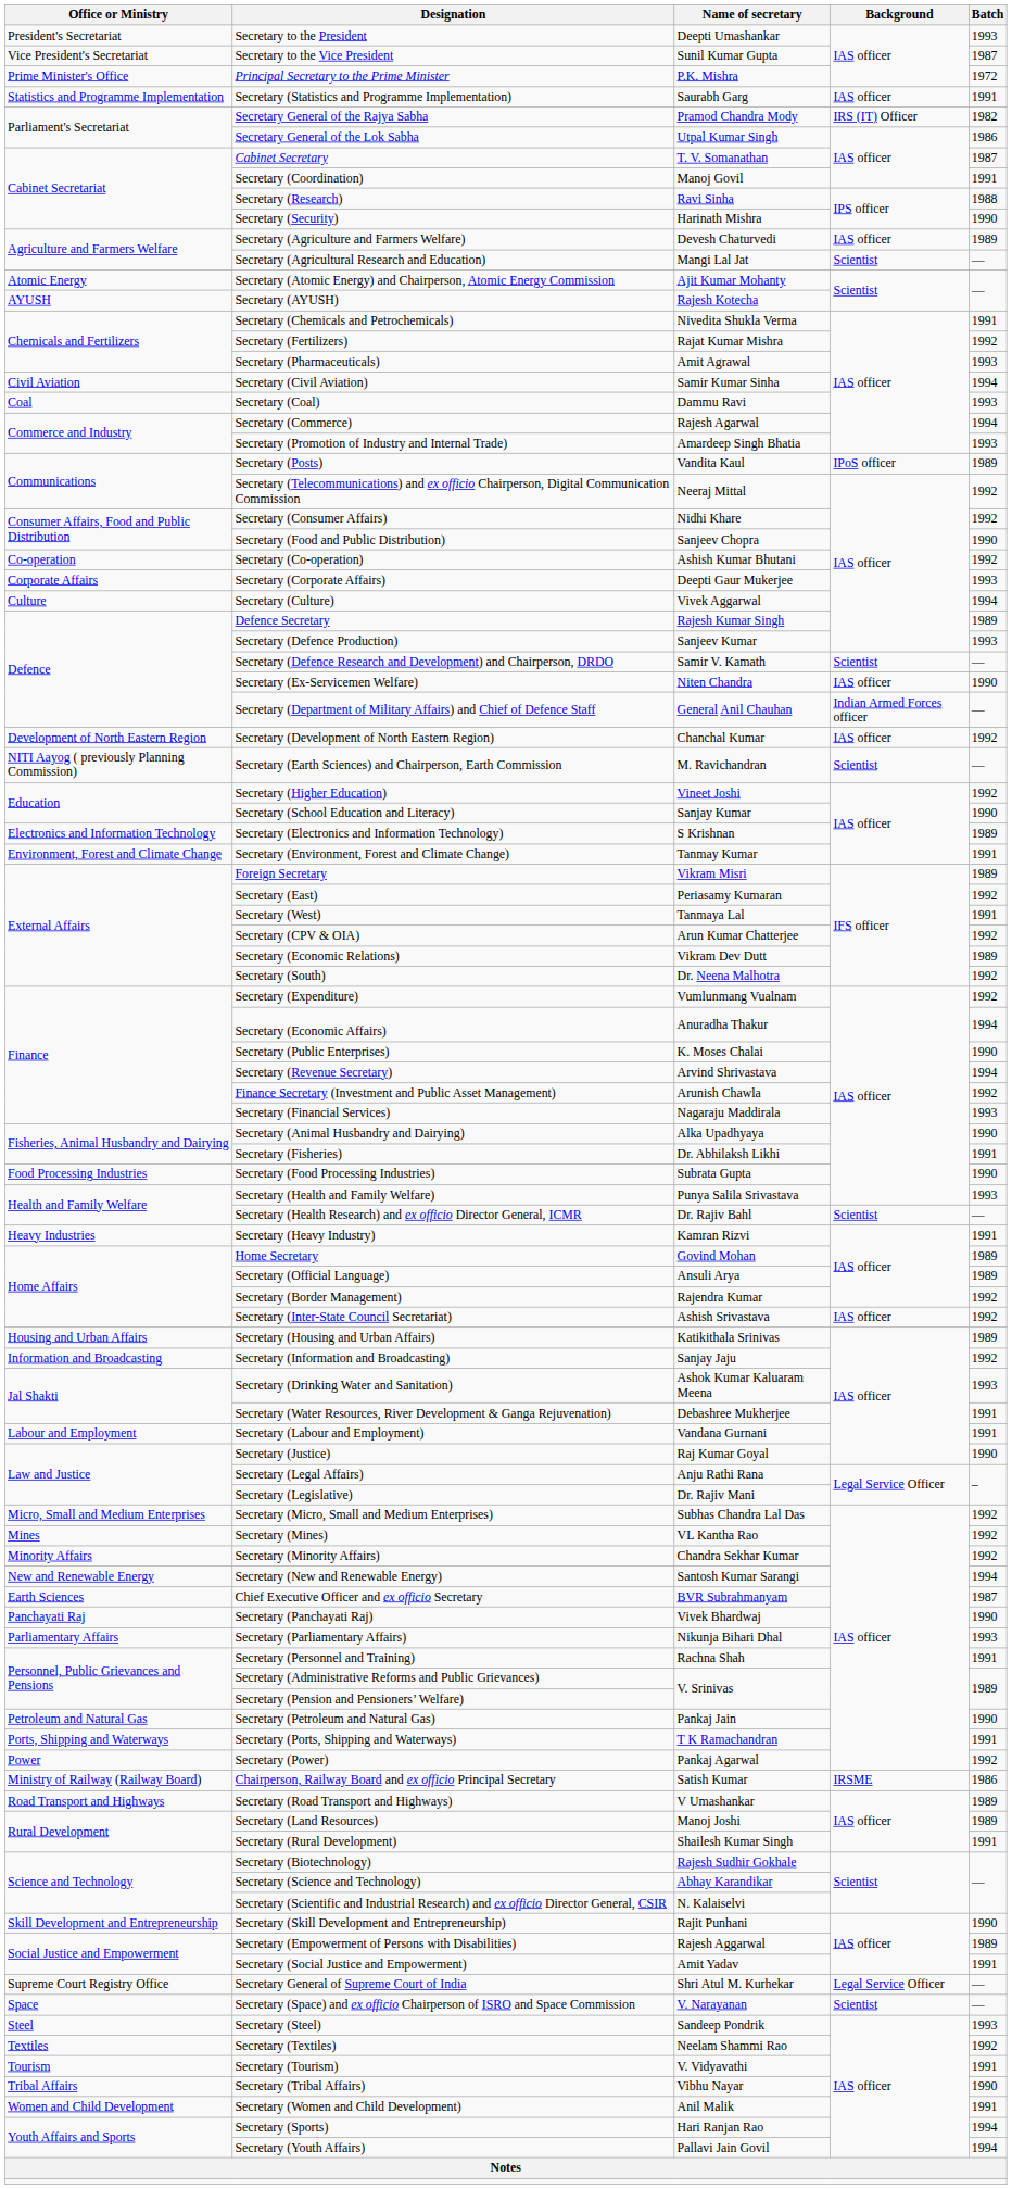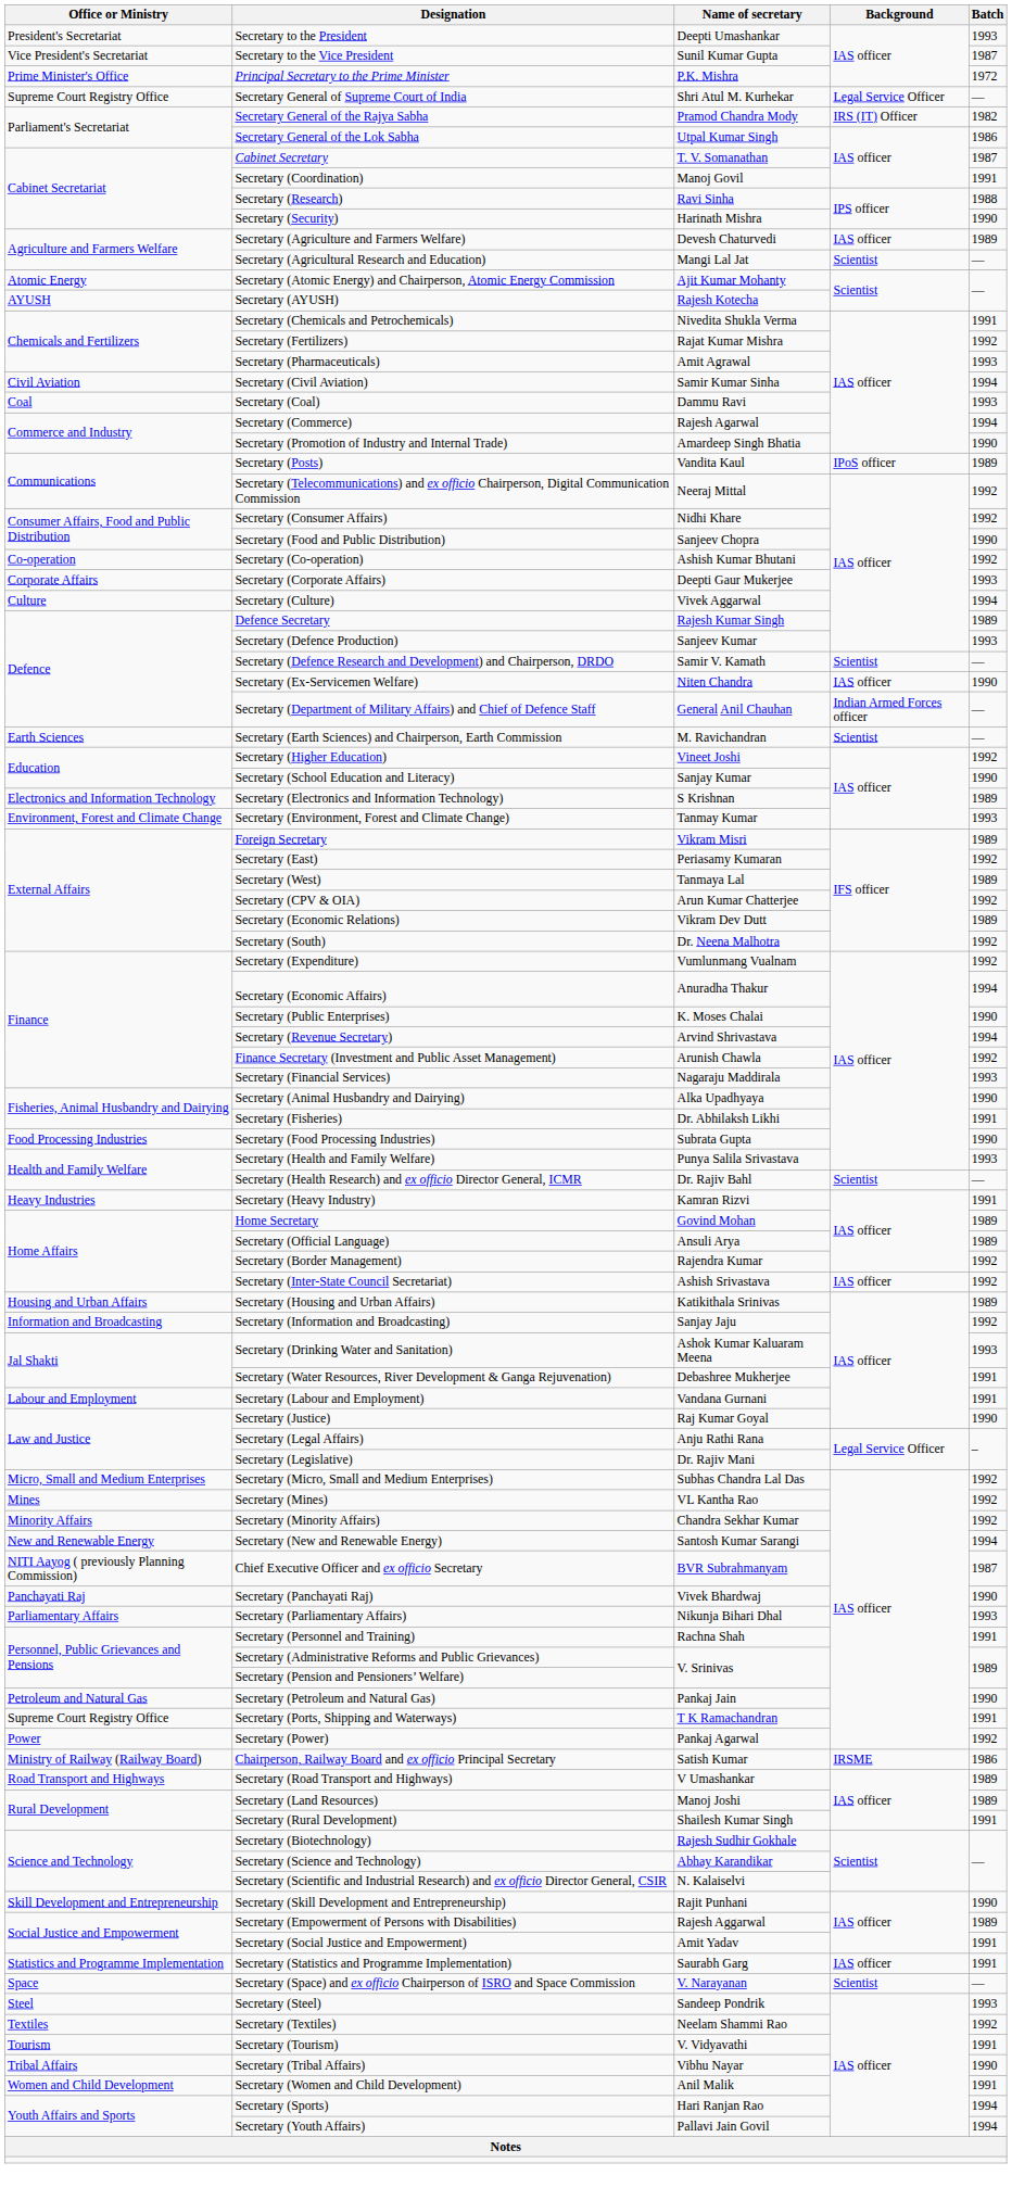rows swapped: Secretary General of Supreme Court of India <-> Secretary (Statistics and Programme Implementation)
Secretary (Promotion of Industry and Internal Trade) | Batch: 1993 -> 1990
- row: Development of North Eastern Region | Secretary (Development of North Eastern Region) | Chanchal Kumar | IAS officer | 1992
Secretary (Earth Sciences) and Chairperson, Earth Commission | Office or Ministry: NITI Aayog ( previously Planning Commission) -> Earth Sciences
Secretary (Environment, Forest and Climate Change) | Batch: 1991 -> 1993
Secretary (West) | Batch: 1991 -> 1989
Chief Executive Officer and ex officio Secretary | Office or Ministry: Earth Sciences -> NITI Aayog ( previously Planning Commission)
Secretary (Ports, Shipping and Waterways) | Office or Ministry: Ports, Shipping and Waterways -> Supreme Court Registry Office
